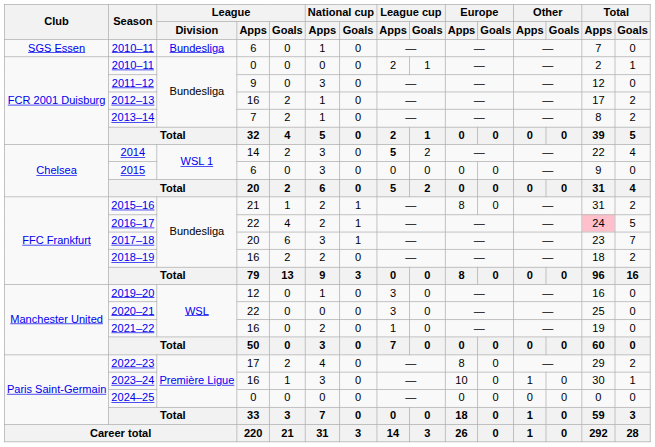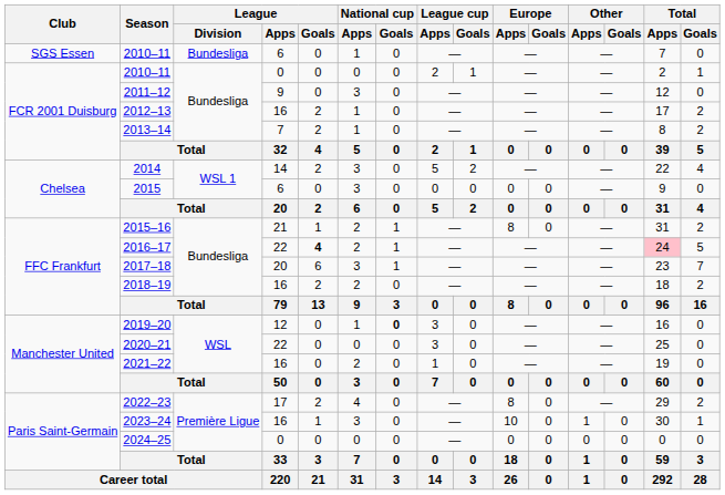2014 | League cup / Apps: bold -> normal
2016–17 | League / Goals: normal -> bold
2019–20 | National cup / Goals: normal -> bold
